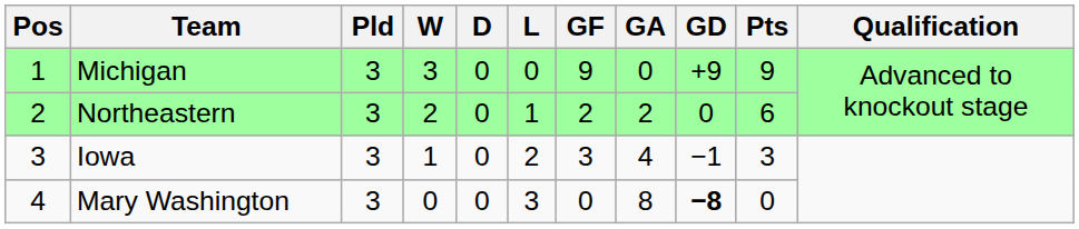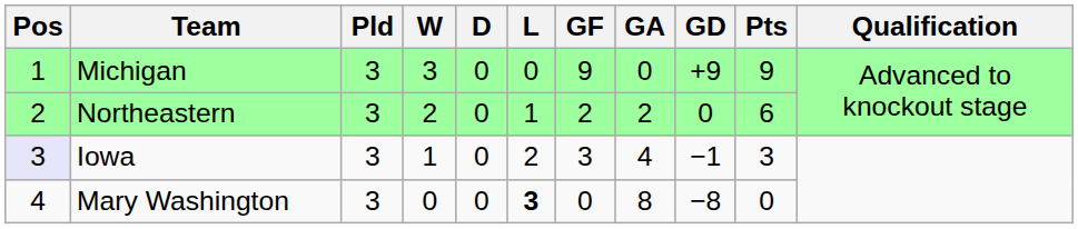Iowa | Pos: no background -> lavender background
Mary Washington | L: normal -> bold
Mary Washington | GD: bold -> normal
